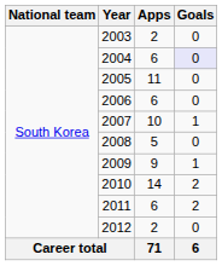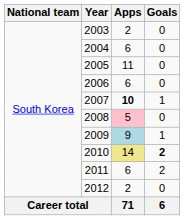2004 | Goals: lavender background -> no background
2007 | Apps: normal -> bold
2008 | Apps: no background -> pink background
2009 | Apps: no background -> lightblue background
2010 | Apps: no background -> khaki background
2010 | Goals: normal -> bold
